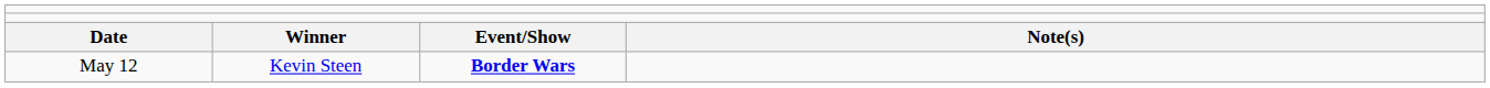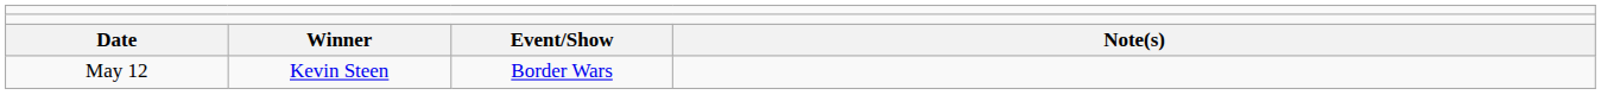May 12 | column 3: bold -> normal
